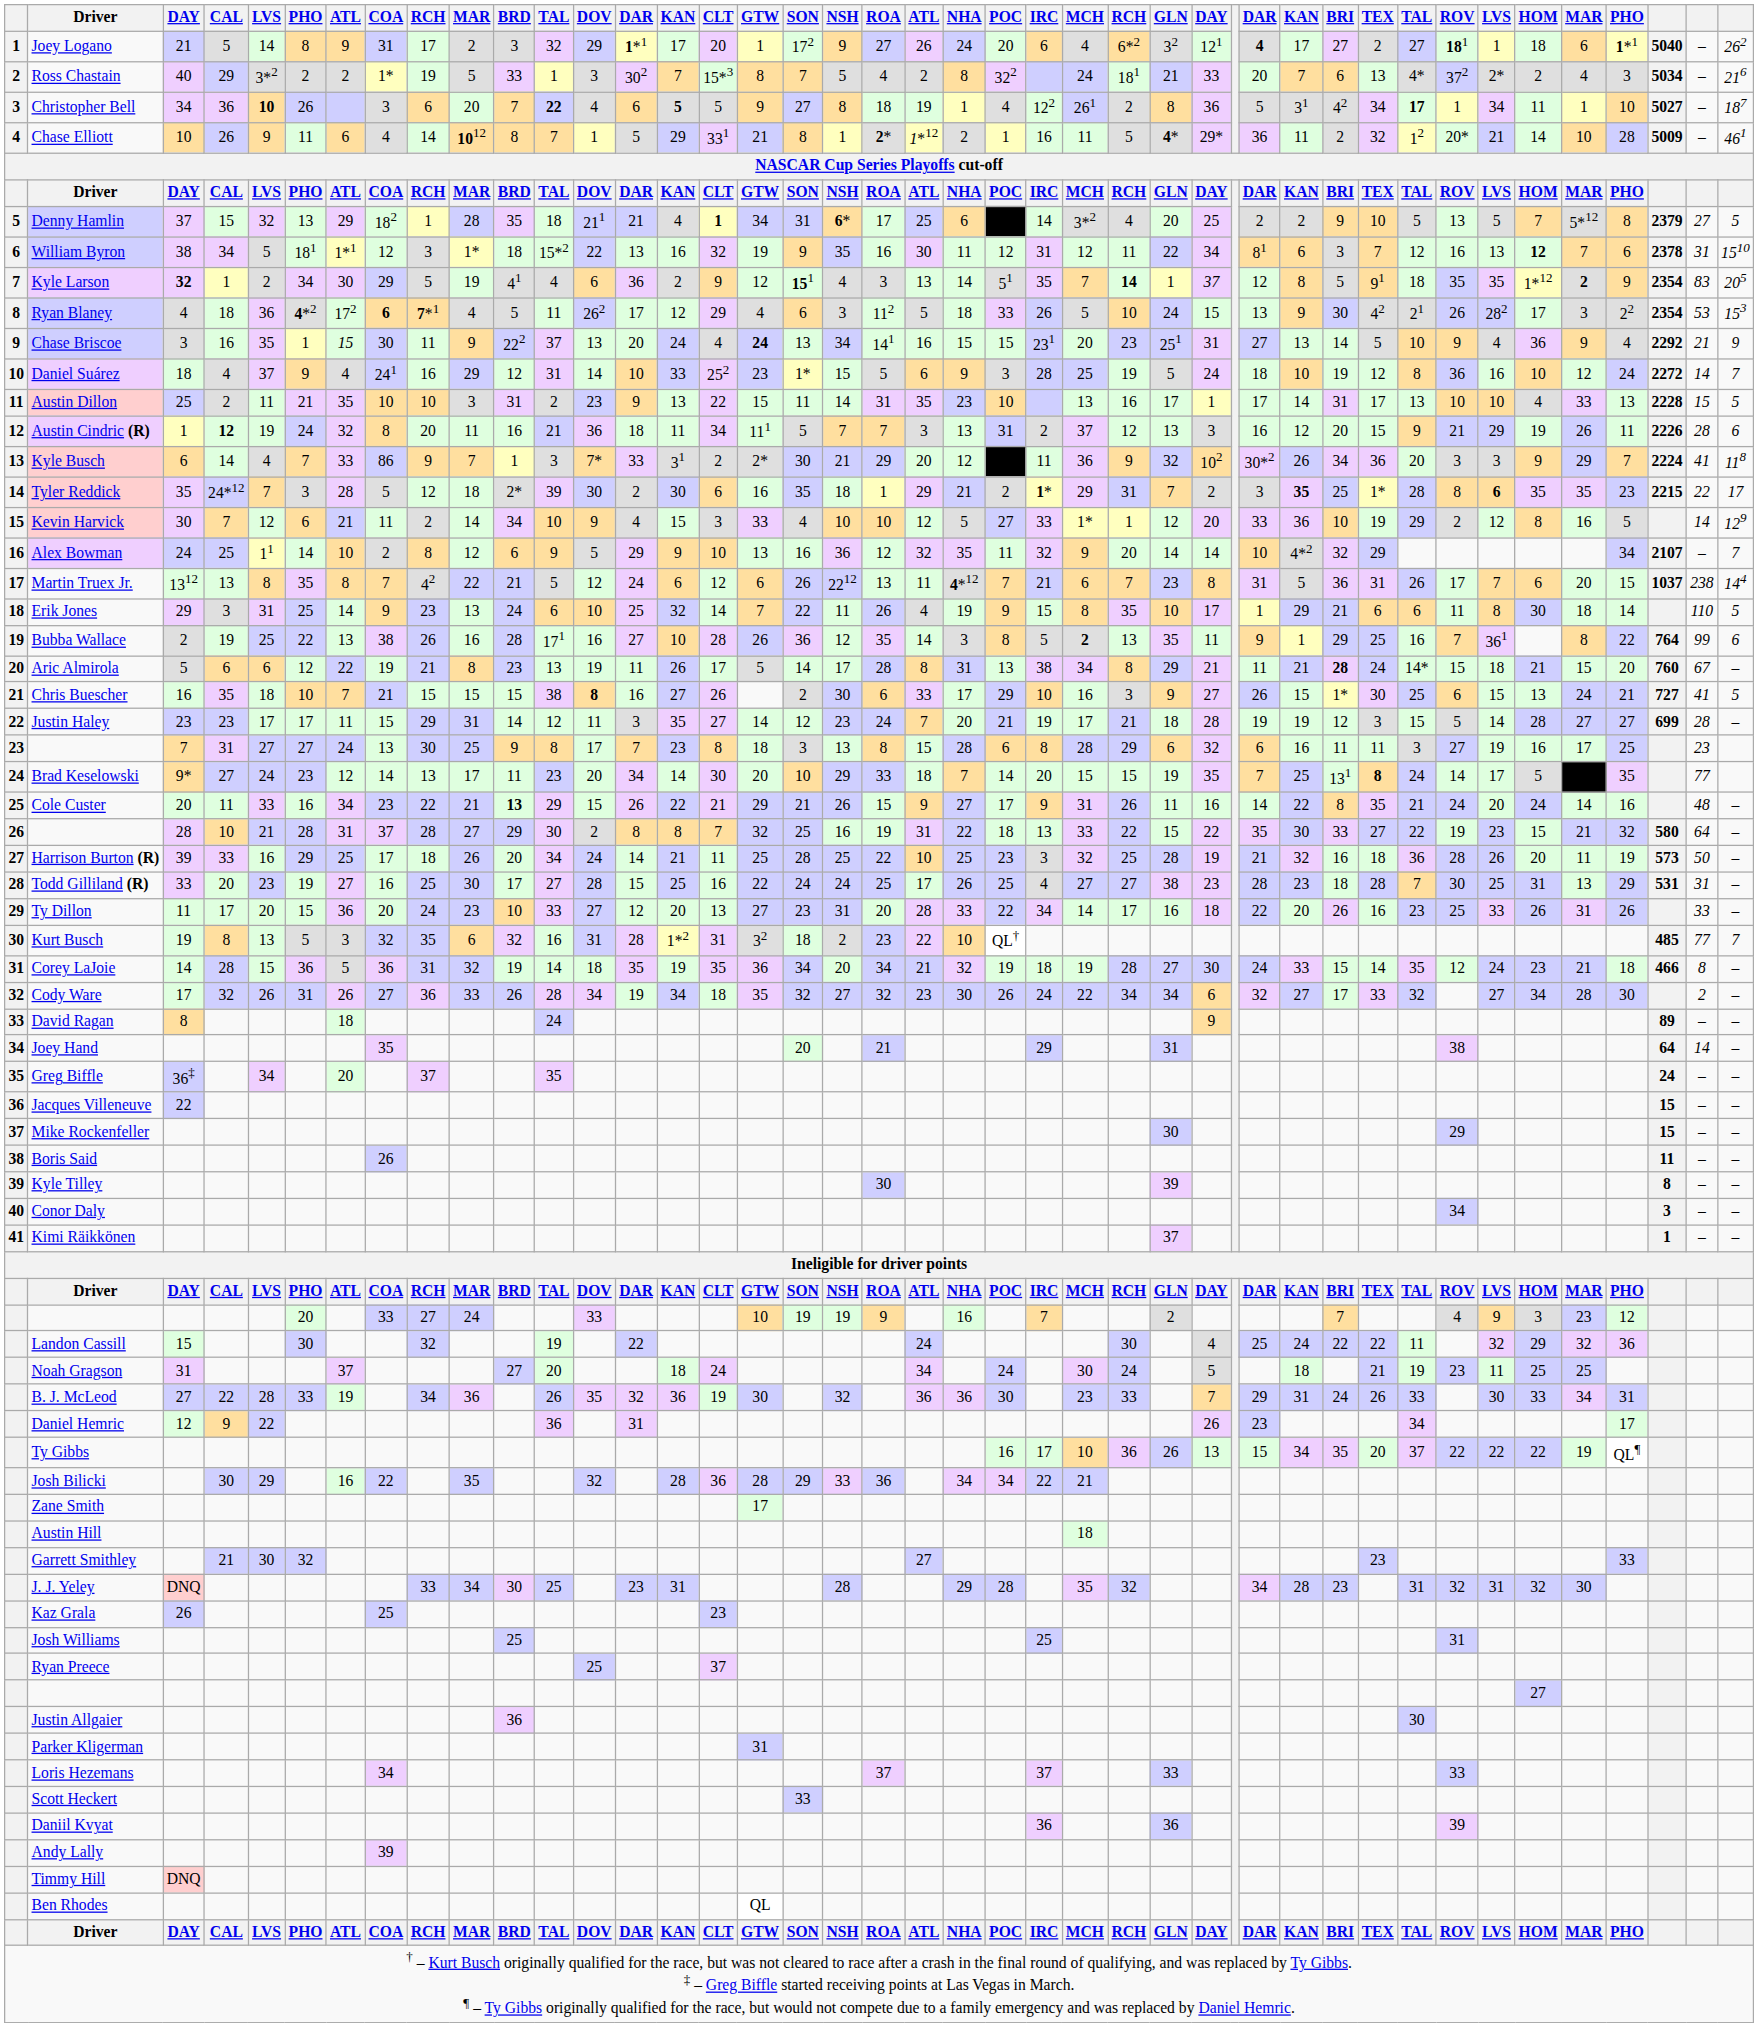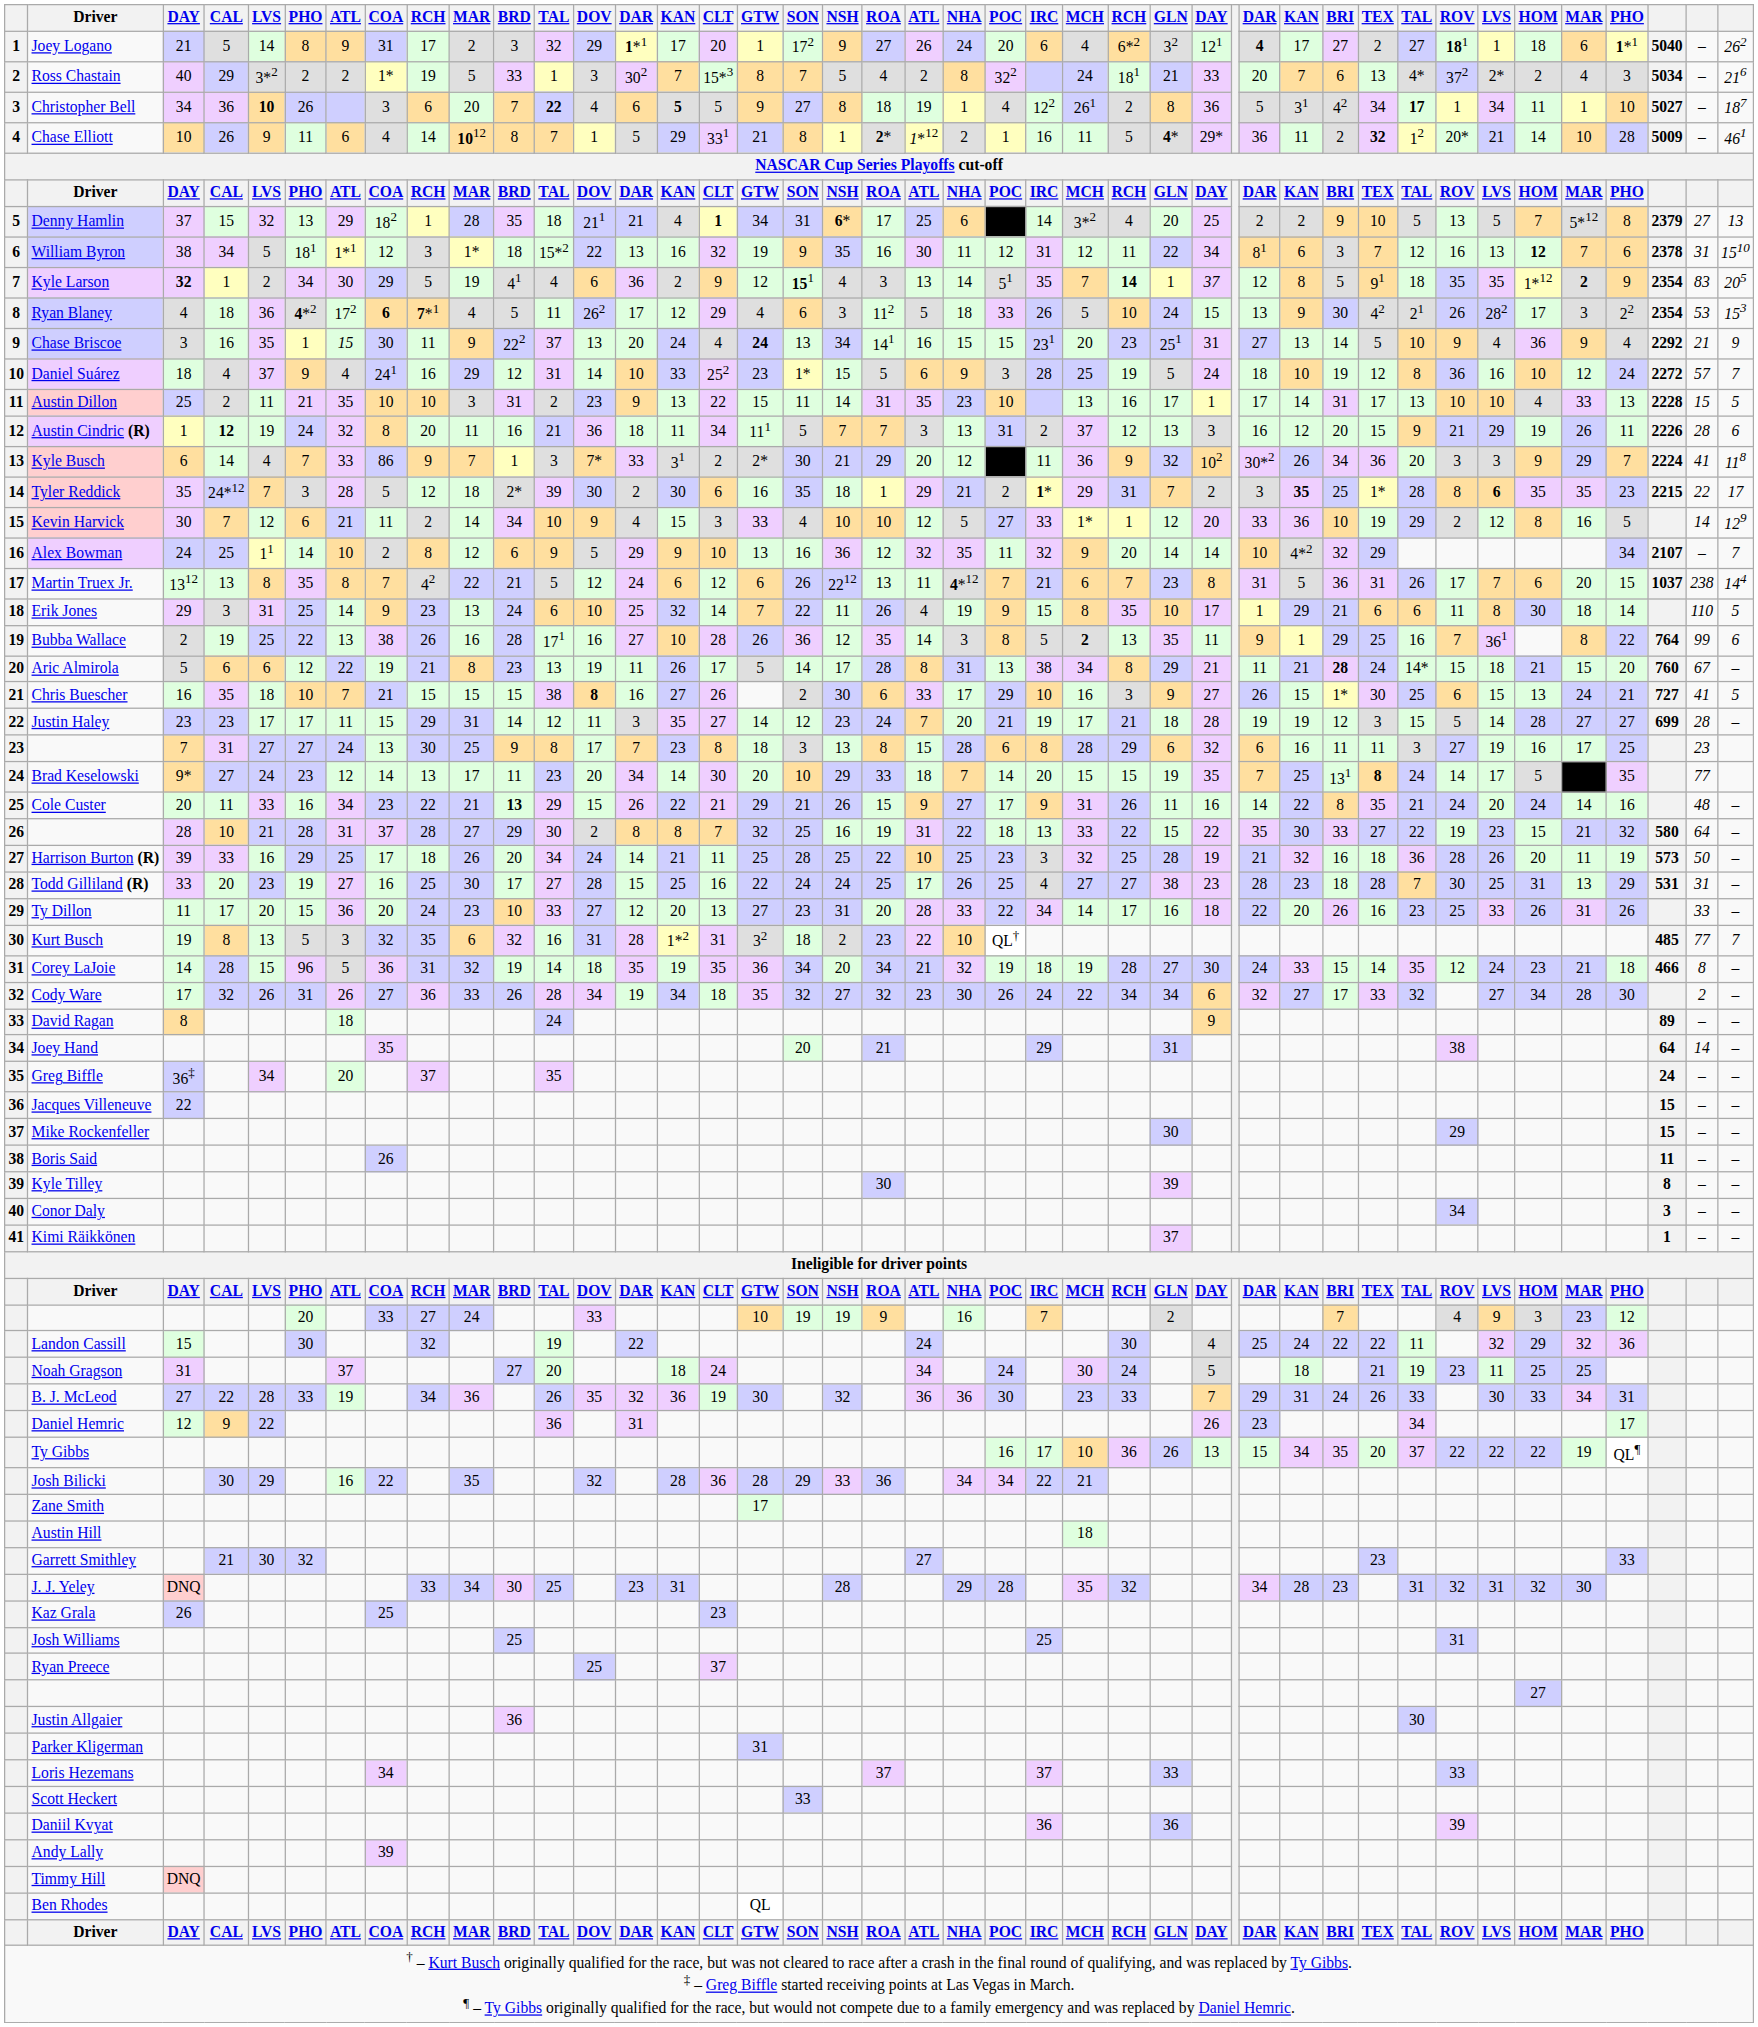Chase Elliott | TEX: normal -> bold
Denny Hamlin | column 42: 5 -> 13
Daniel Suárez | column 41: 14 -> 57
Corey LaJoie | column 6: 36 -> 96
